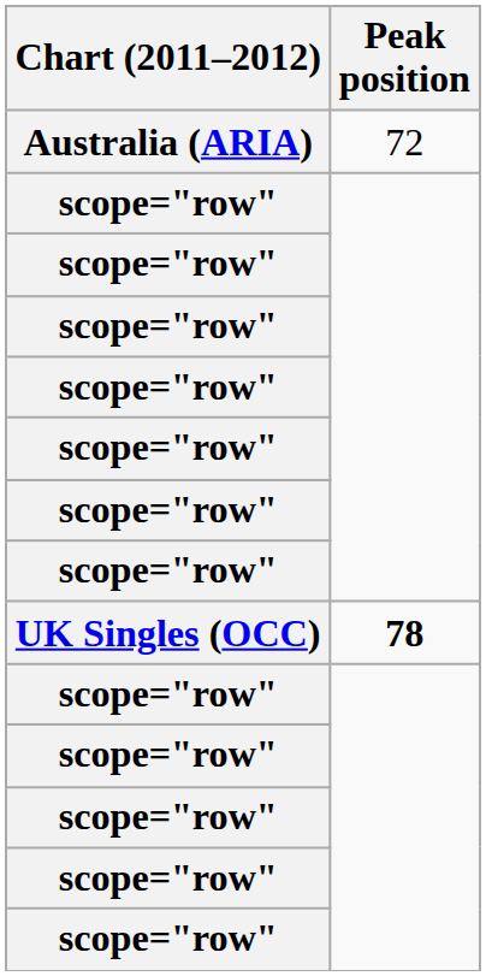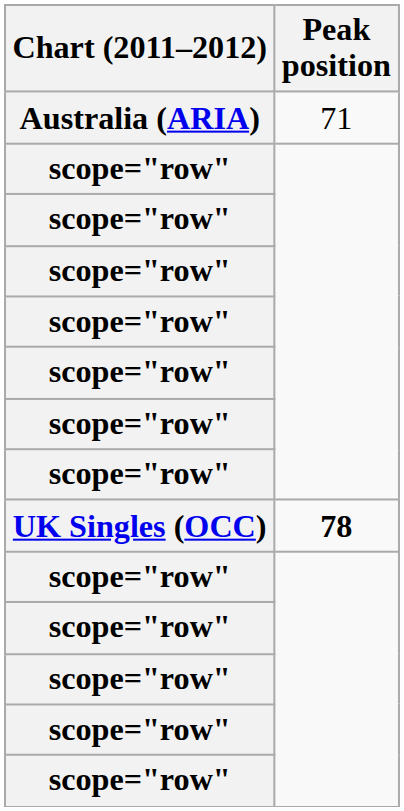Australia (ARIA) | Peak position: 72 -> 71
